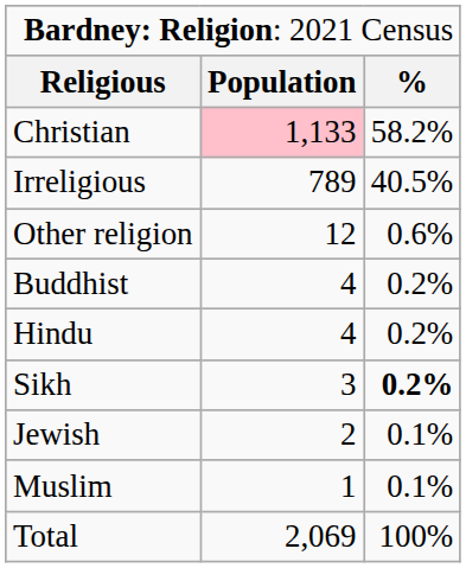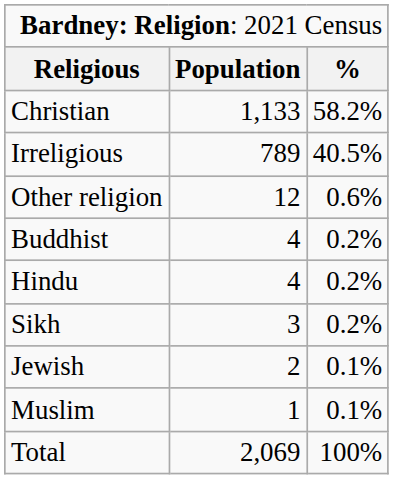Christian | column 2: pink background -> no background
Sikh | column 3: bold -> normal
